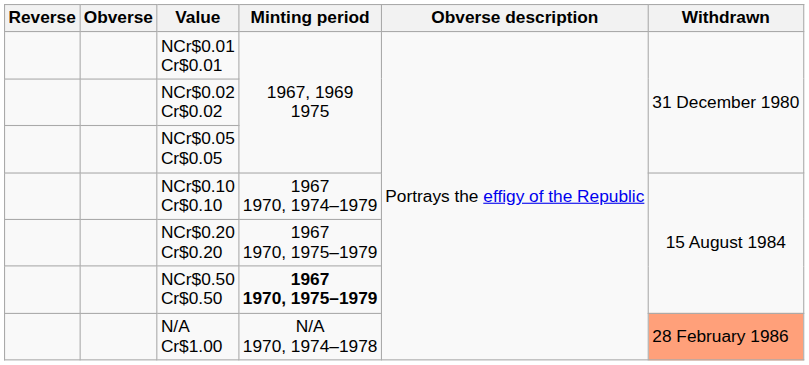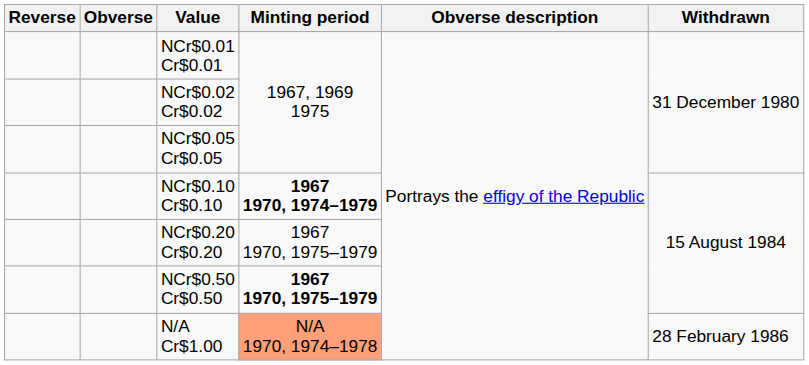NCr$0.10 Cr$0.10 | Minting period: normal -> bold
N/A Cr$1.00 | Minting period: no background -> lightsalmon background
N/A Cr$1.00 | Withdrawn: lightsalmon background -> no background
